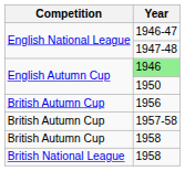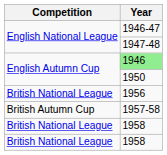row 6 | Competition: British Autumn Cup -> British National League
row 8 | Competition: British Autumn Cup -> British National League
